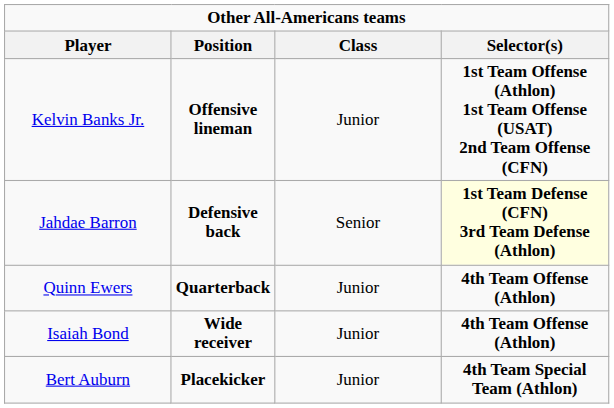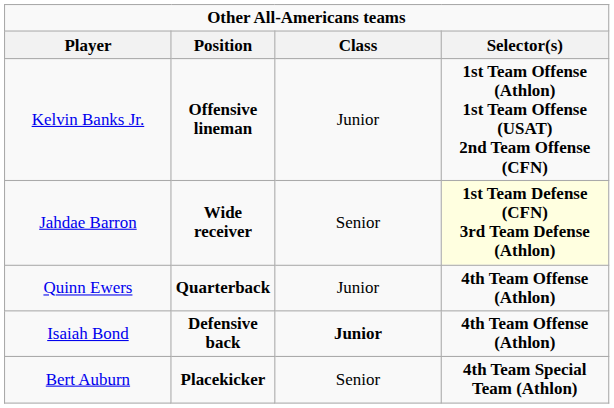Jahdae Barron | Position: Defensive back -> Wide receiver
Isaiah Bond | Position: Wide receiver -> Defensive back
Isaiah Bond | Class: normal -> bold
Bert Auburn | Class: Junior -> Senior
